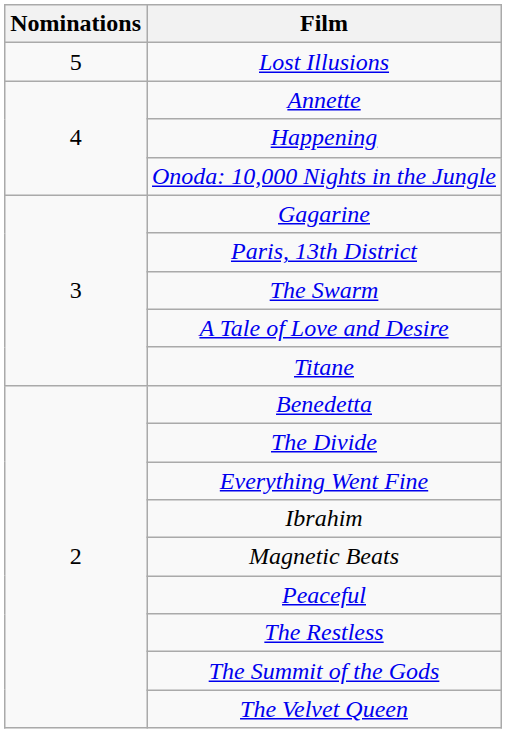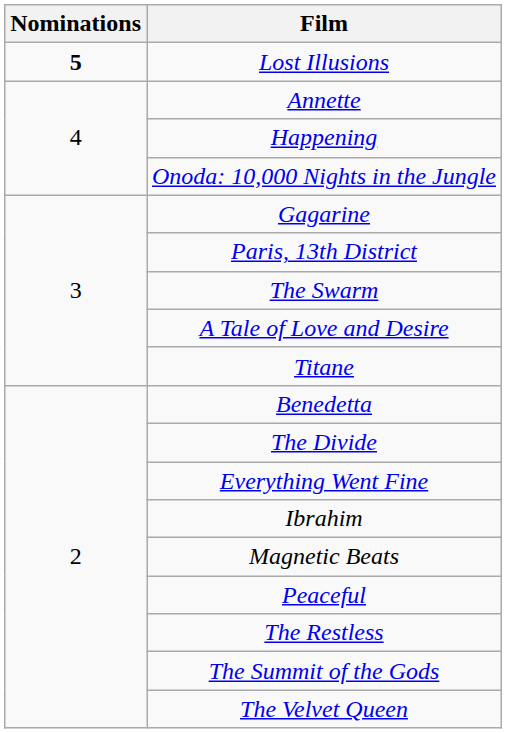Lost Illusions | Nominations: normal -> bold
